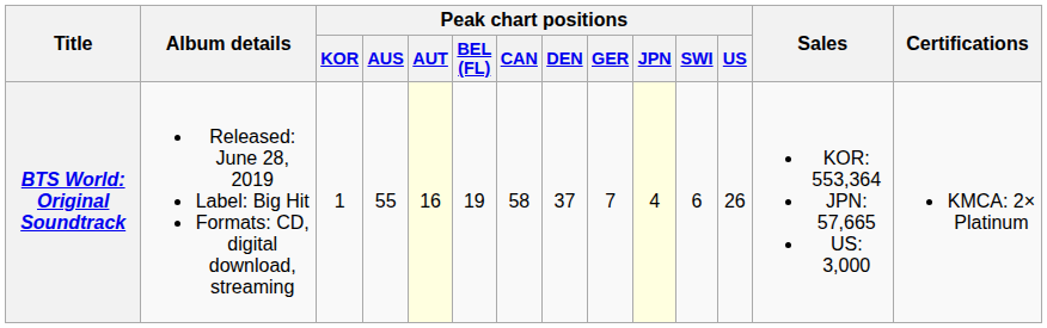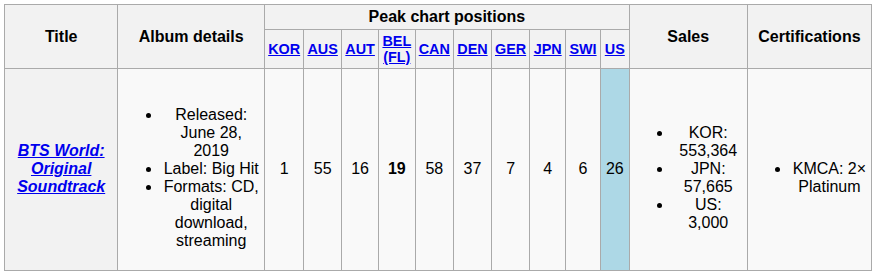BTS World: Original Soundtrack | Peak chart positions / AUT: lightyellow background -> no background
BTS World: Original Soundtrack | Peak chart positions / BEL (FL): normal -> bold
BTS World: Original Soundtrack | Peak chart positions / JPN: lightyellow background -> no background
BTS World: Original Soundtrack | Peak chart positions / US: no background -> lightblue background
